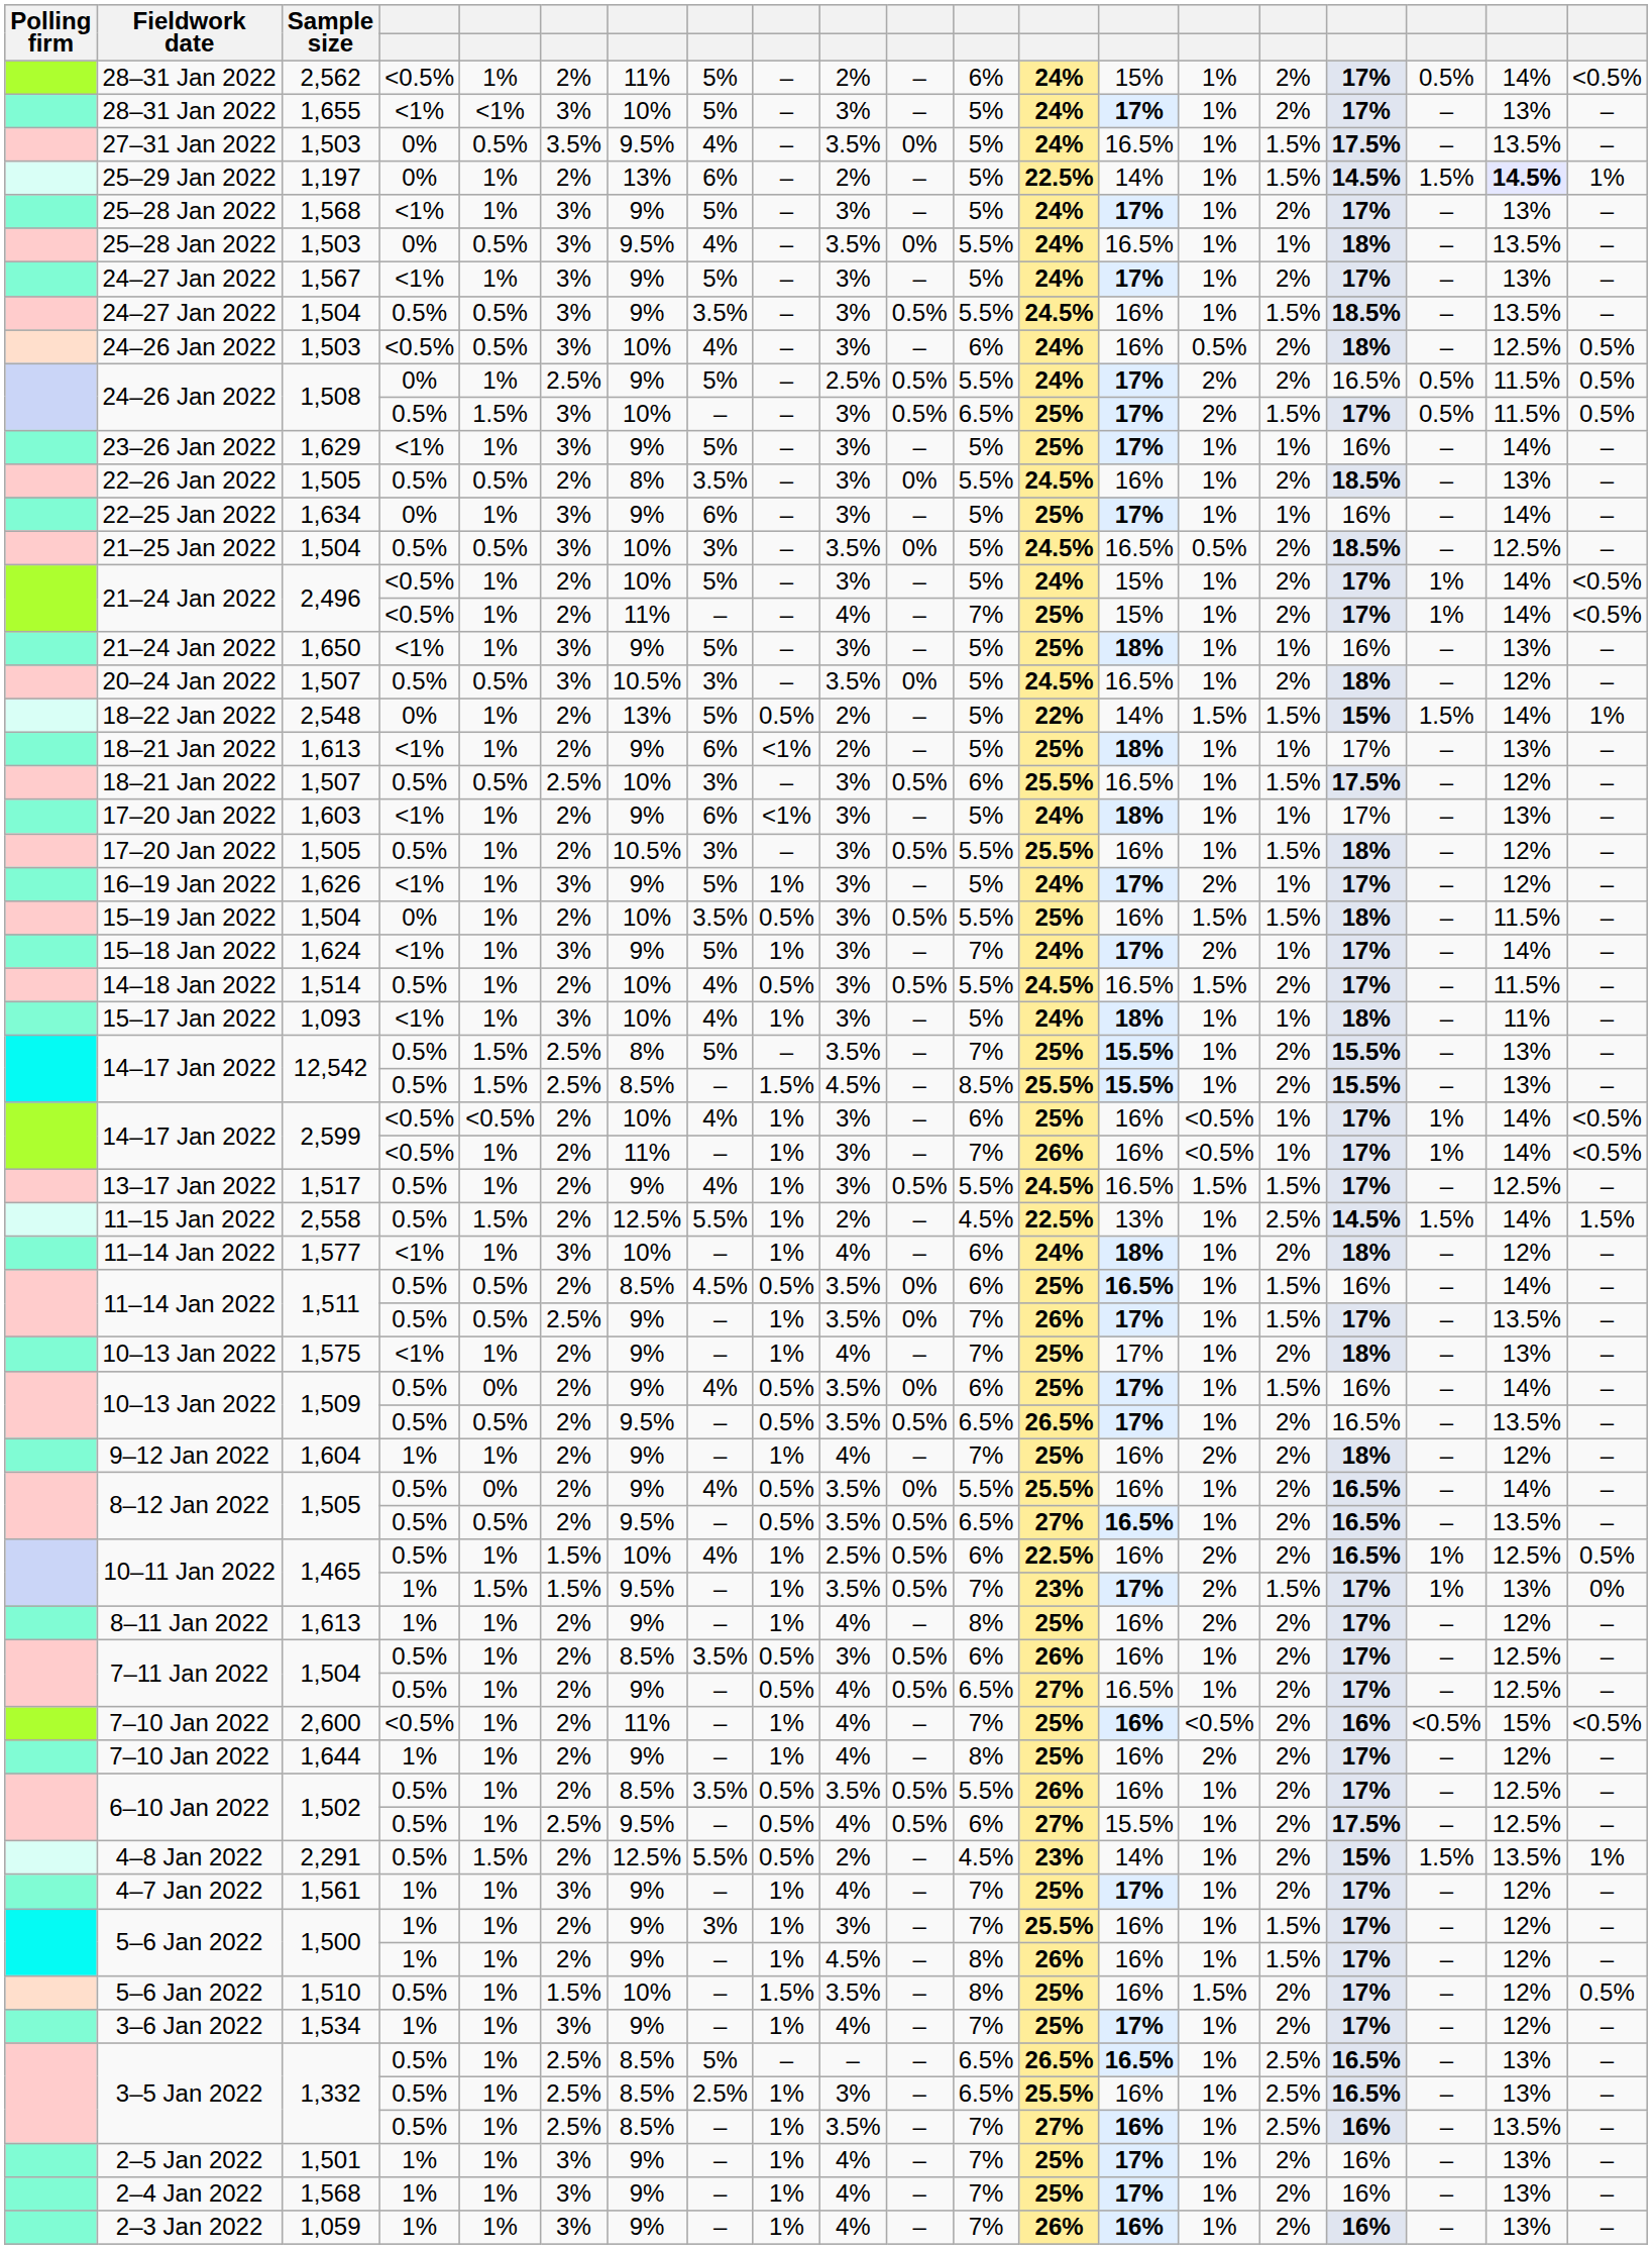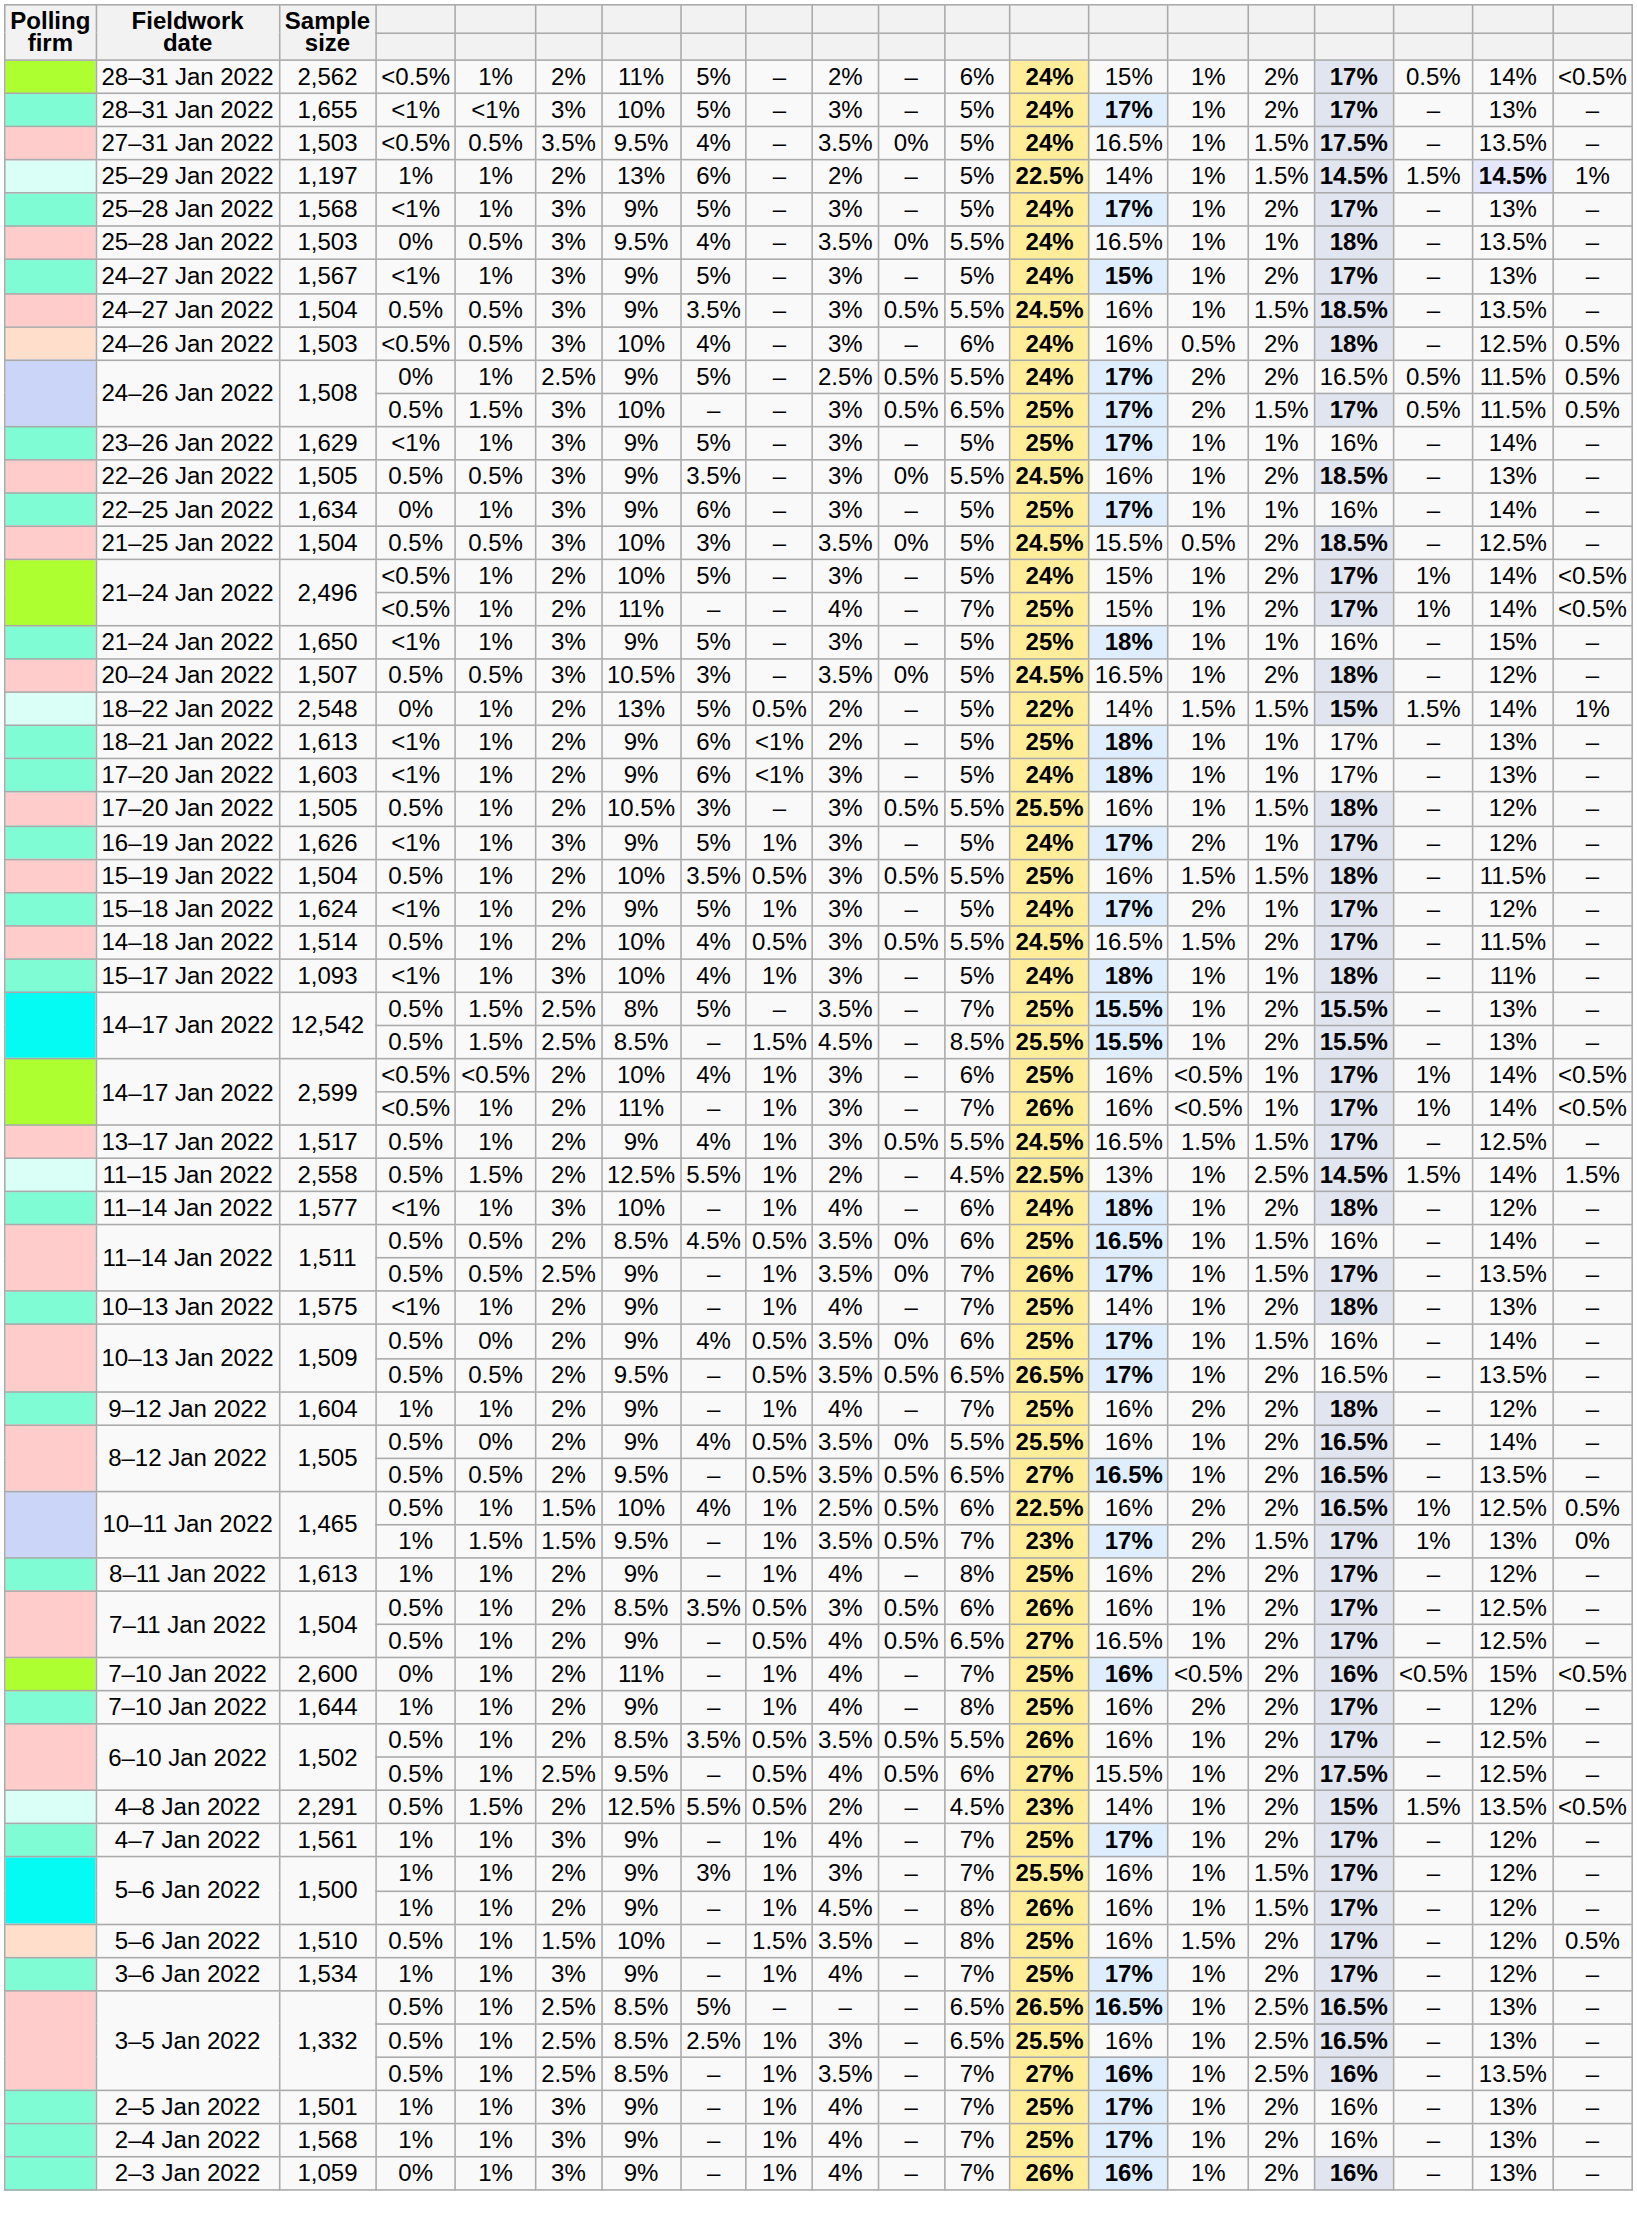27–31 Jan 2022 / 1,503 | column 4: 0% -> <0.5%
1,197 | column 4: 0% -> 1%
1,567 | column 14: 17% -> 15%
22–26 Jan 2022 / 1,505 | column 6: 2% -> 3%
22–26 Jan 2022 / 1,505 | column 7: 8% -> 9%
21–25 Jan 2022 / 1,504 | column 14: 16.5% -> 15.5%
1,650 | column 19: 13% -> 15%
- row: 18–21 Jan 2022 | 1,507 | 0.5% | 0.5% | 2.5% | 10% | 3% | – | 3% | 0.5% | 6% | 25.5% | 16.5% | 1% | 1.5% | 17.5% | – | 12% | –
15–19 Jan 2022 / 1,504 | column 4: 0% -> 0.5%
1,624 | column 6: 3% -> 2%
1,624 | column 12: 7% -> 5%
1,624 | column 19: 14% -> 12%
1,575 | column 14: 17% -> 14%
2,600 | column 4: <0.5% -> 0%
2,291 | column 20: 1% -> <0.5%
1,059 | column 4: 1% -> 0%
